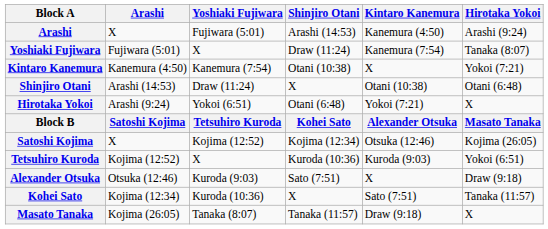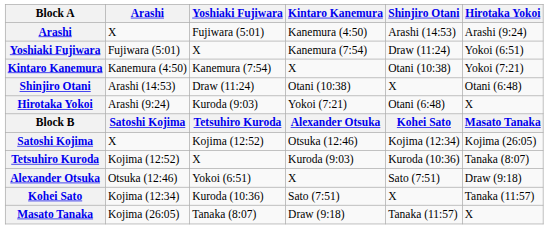columns swapped: Kintaro Kanemura <-> Shinjiro Otani
row 3 | Hirotaka Yokoi: Tanaka (8:07) -> Yokoi (6:51)
row 6 | Yoshiaki Fujiwara: Yokoi (6:51) -> Kuroda (9:03)
row 9 | Hirotaka Yokoi: Yokoi (6:51) -> Tanaka (8:07)
row 10 | Yoshiaki Fujiwara: Kuroda (9:03) -> Yokoi (6:51)
